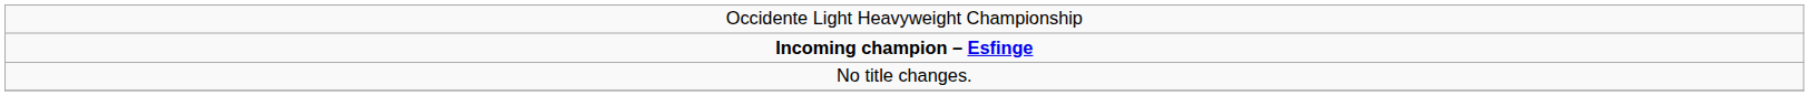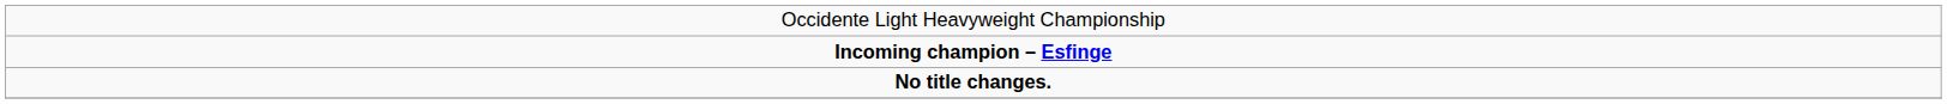No title changes. | column 1: normal -> bold
